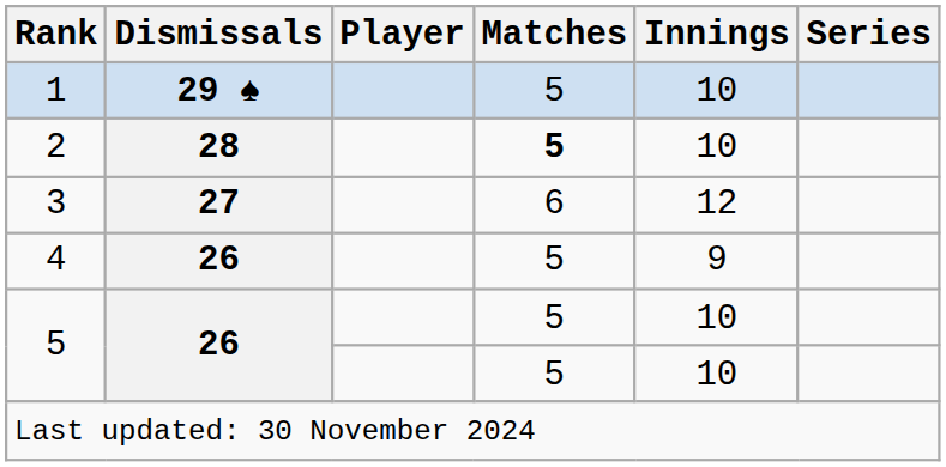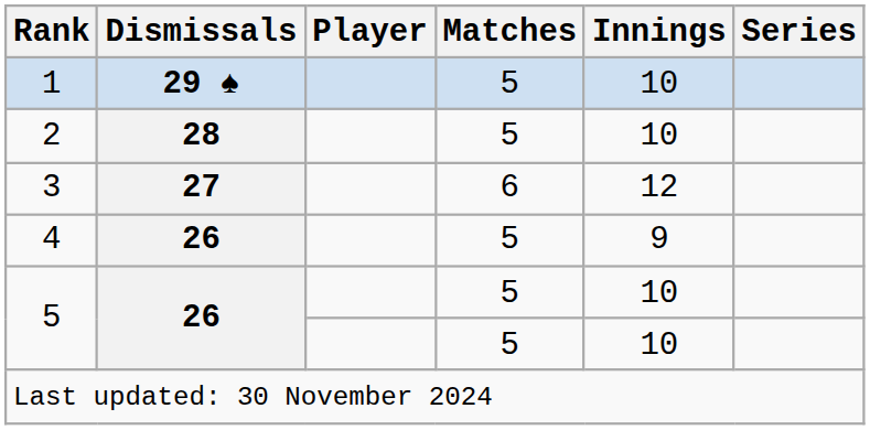2 | Matches: bold -> normal
